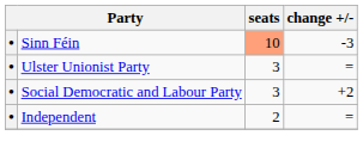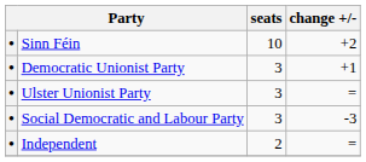Sinn Féin | seats: lightsalmon background -> no background
Sinn Féin | change +/-: -3 -> +2
+ row: • | Democratic Unionist Party | 3 | +1
Social Democratic and Labour Party | change +/-: +2 -> -3
